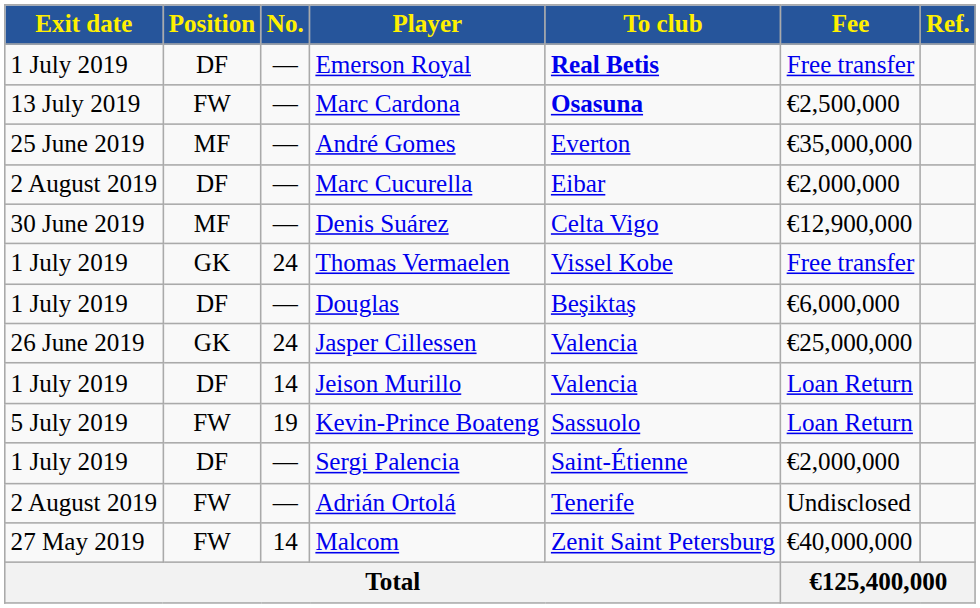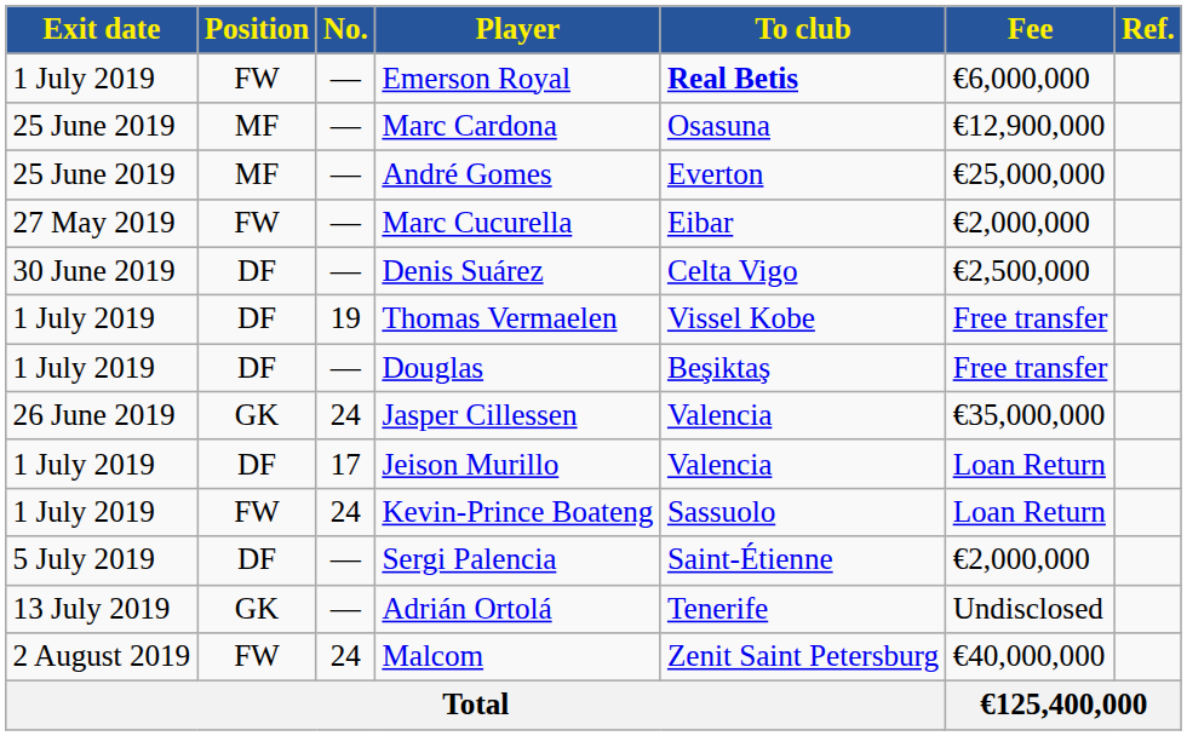Emerson Royal | Position: DF -> FW
Emerson Royal | Fee: Free transfer -> €6,000,000
Marc Cardona | Exit date: 13 July 2019 -> 25 June 2019
Marc Cardona | Position: FW -> MF
Marc Cardona | To club: bold -> normal
Marc Cardona | Fee: €2,500,000 -> €12,900,000
André Gomes | Fee: €35,000,000 -> €25,000,000
Marc Cucurella | Exit date: 2 August 2019 -> 27 May 2019
Marc Cucurella | Position: DF -> FW
Denis Suárez | Position: MF -> DF
Denis Suárez | Fee: €12,900,000 -> €2,500,000
Thomas Vermaelen | Position: GK -> DF
Thomas Vermaelen | No.: 24 -> 19
Douglas | Fee: €6,000,000 -> Free transfer
Jasper Cillessen | Fee: €25,000,000 -> €35,000,000
Jeison Murillo | No.: 14 -> 17
Kevin-Prince Boateng | Exit date: 5 July 2019 -> 1 July 2019
Kevin-Prince Boateng | No.: 19 -> 24
Sergi Palencia | Exit date: 1 July 2019 -> 5 July 2019
Adrián Ortolá | Exit date: 2 August 2019 -> 13 July 2019
Adrián Ortolá | Position: FW -> GK
Malcom | Exit date: 27 May 2019 -> 2 August 2019
Malcom | No.: 14 -> 24
